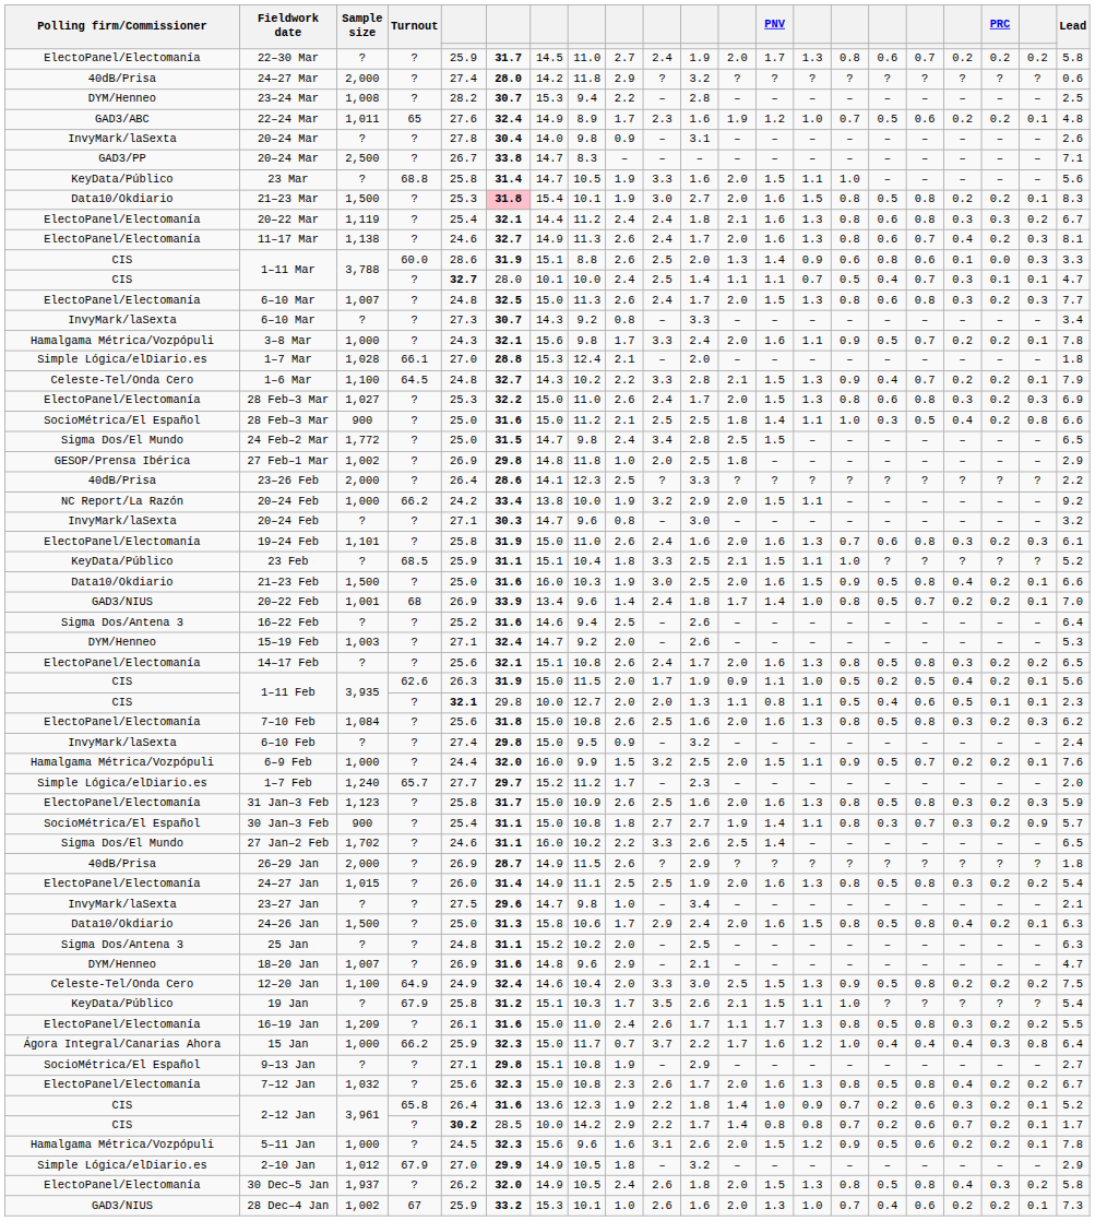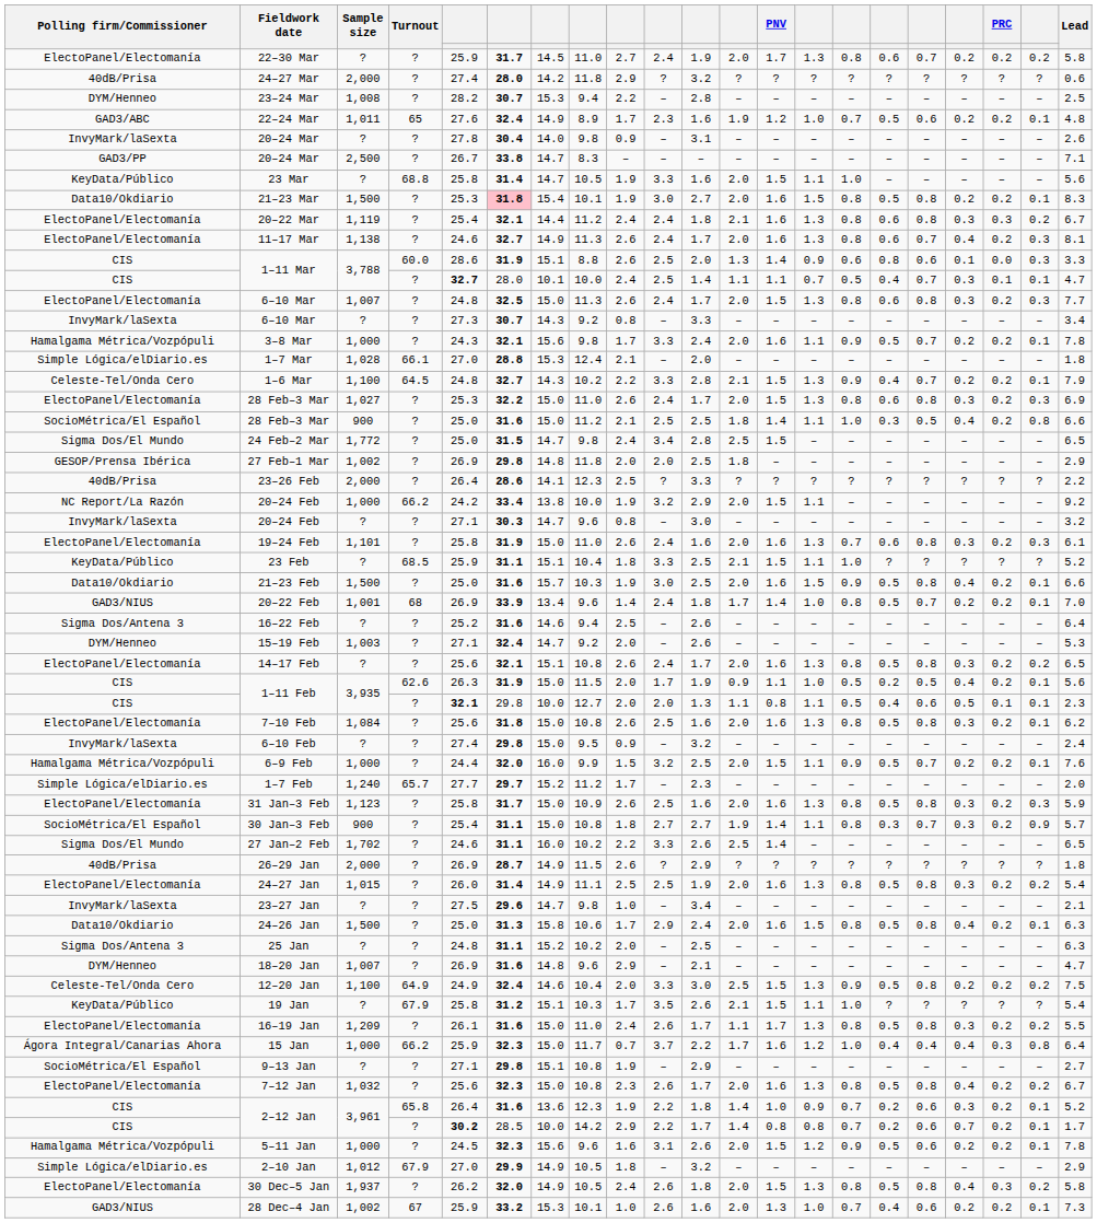27 Feb–1 Mar | column 9: 1.0 -> 2.0
21–23 Feb | column 7: 16.0 -> 15.7
7–10 Feb | column 20: 0.3 -> 0.1
